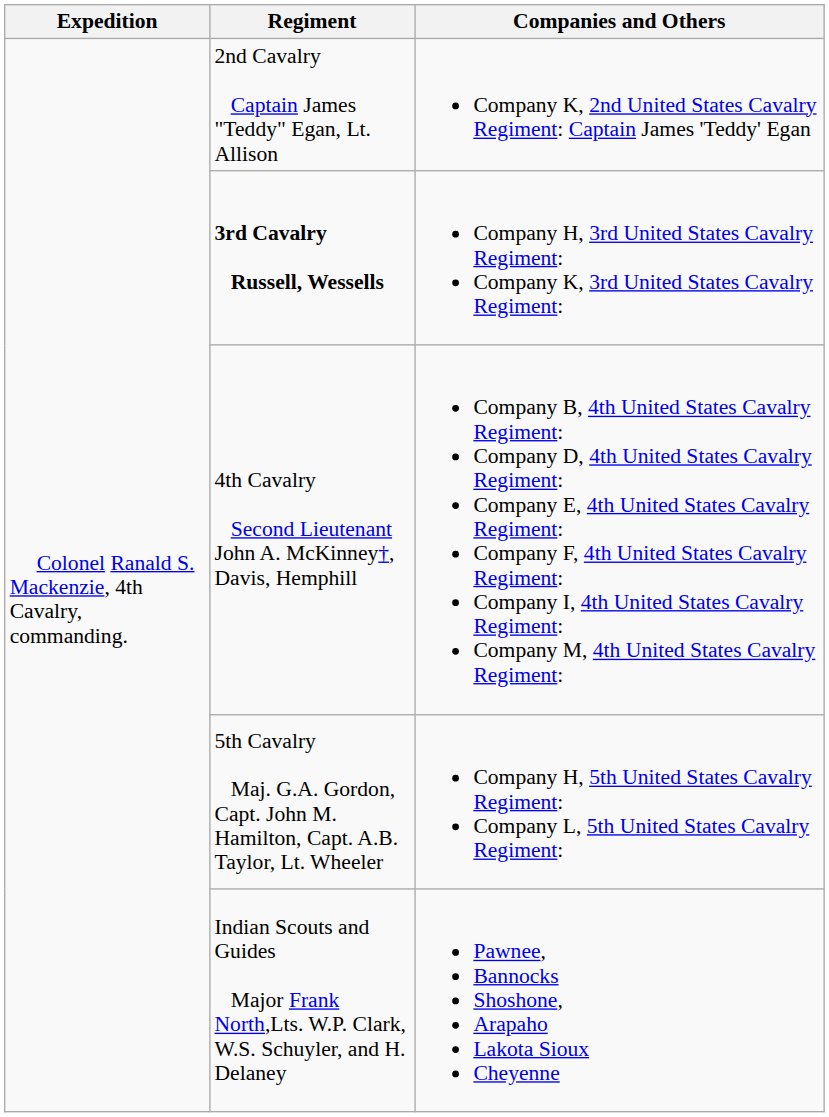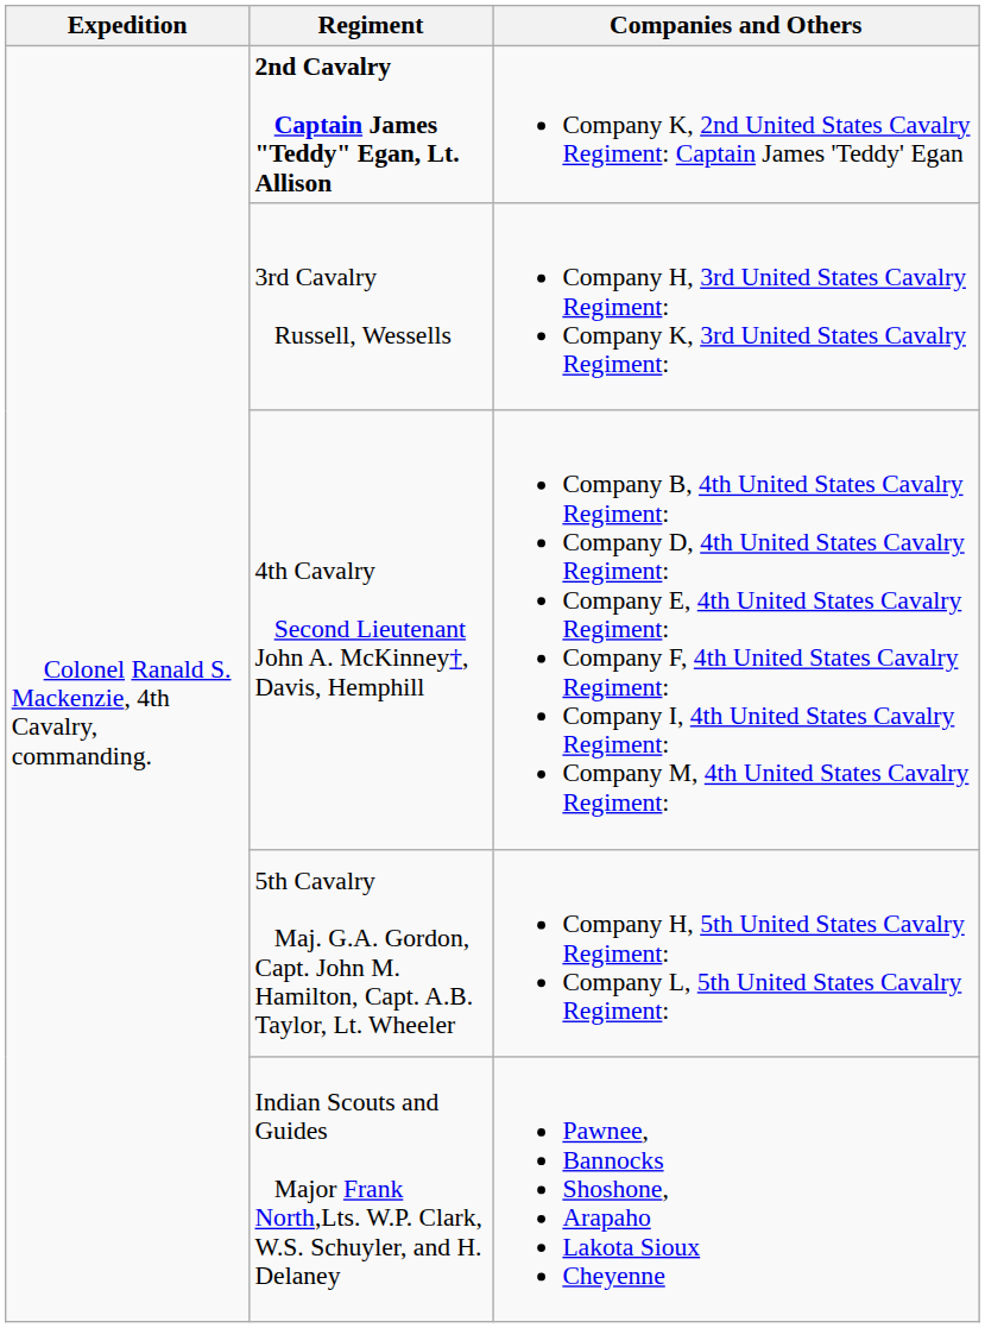2nd Cavalry Captain James "Teddy" Egan, Lt. Allison | Regiment: normal -> bold
3rd Cavalry Russell, Wessells | Regiment: bold -> normal
